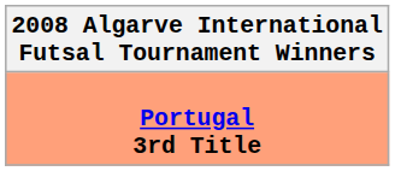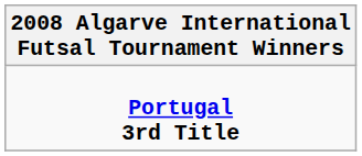row 2 | column 1: lightsalmon background -> no background
